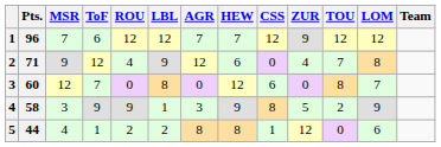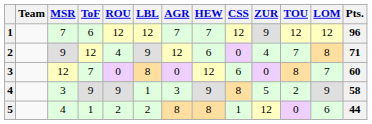columns swapped: Team <-> Pts.
